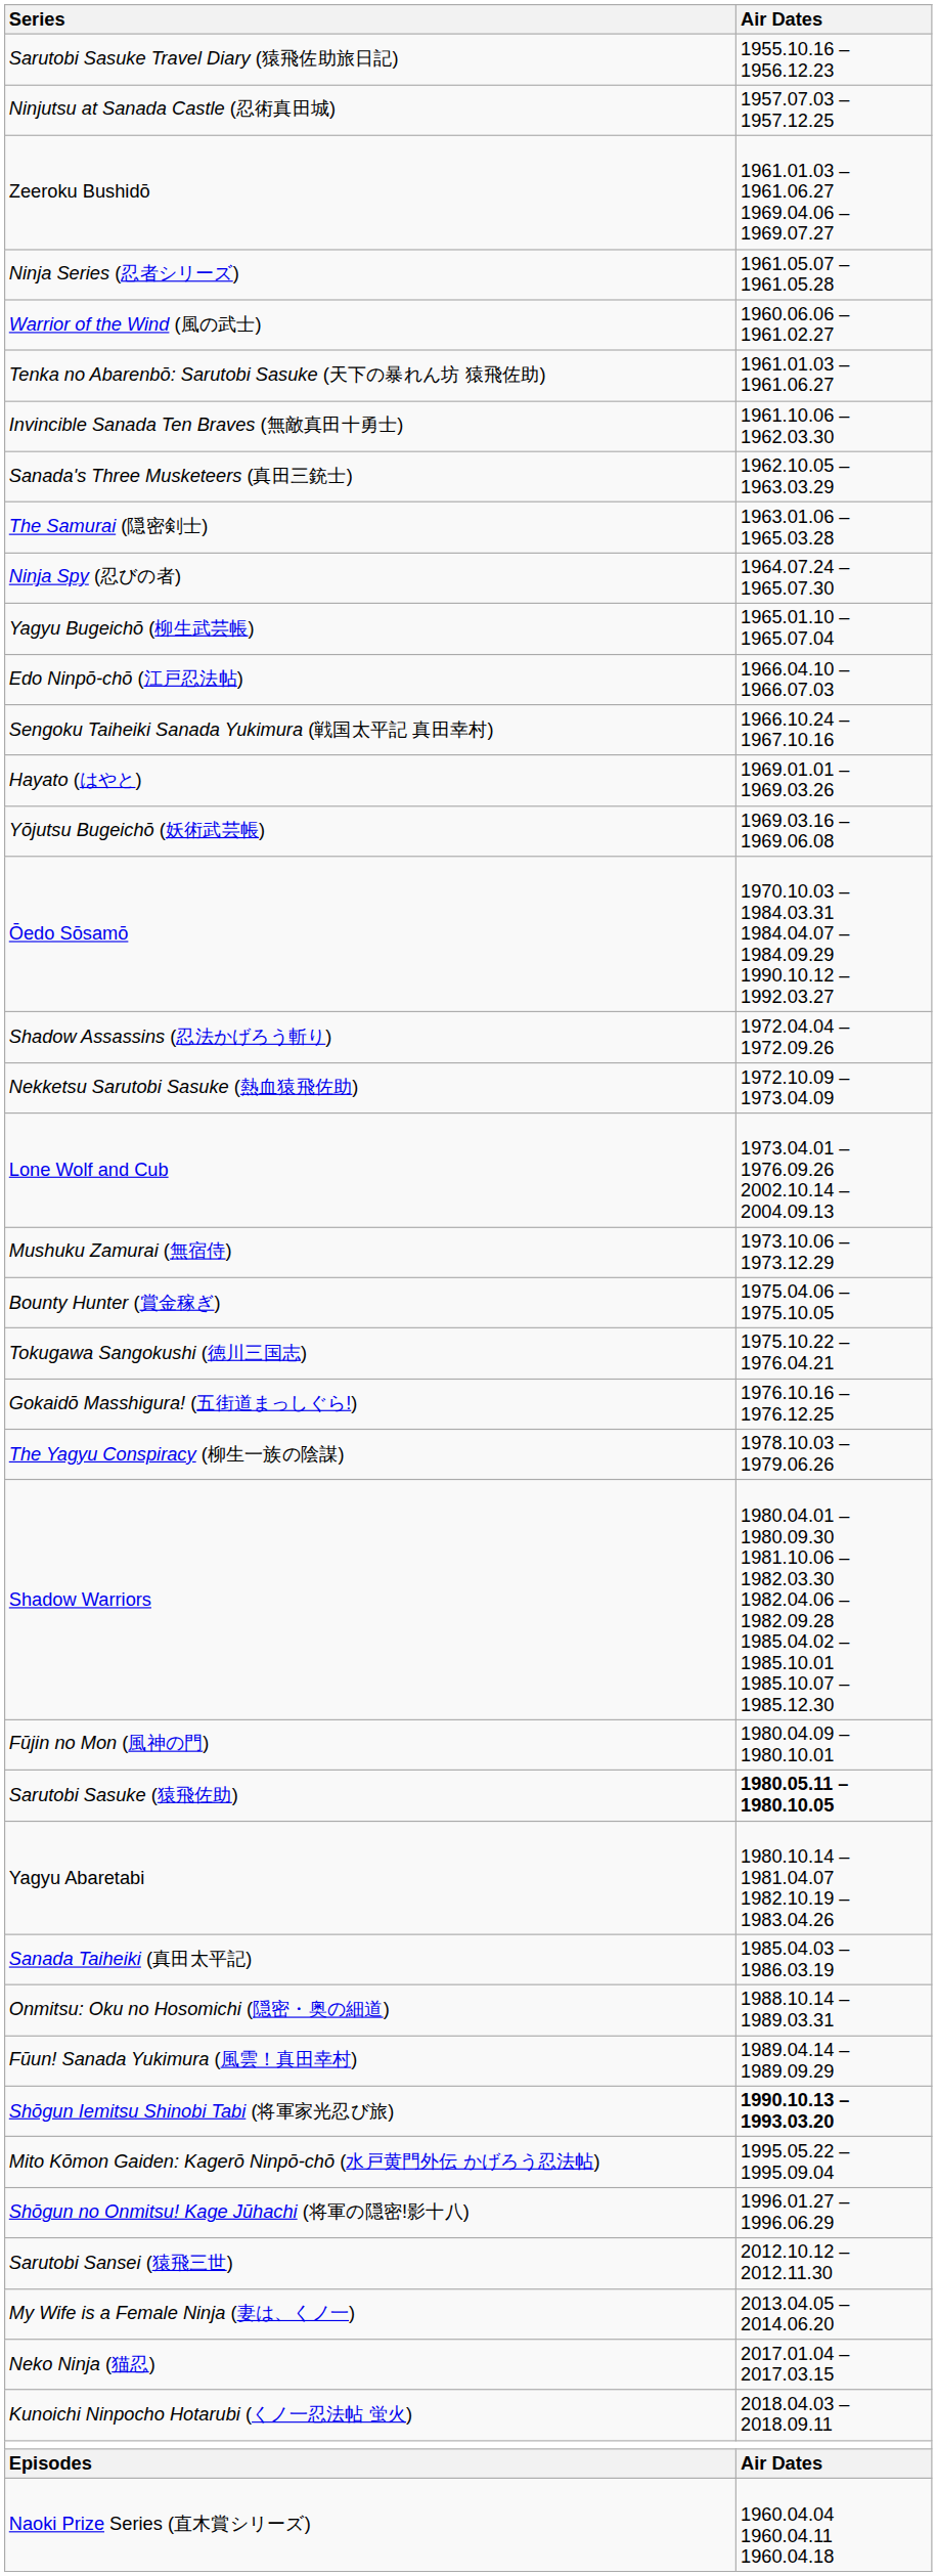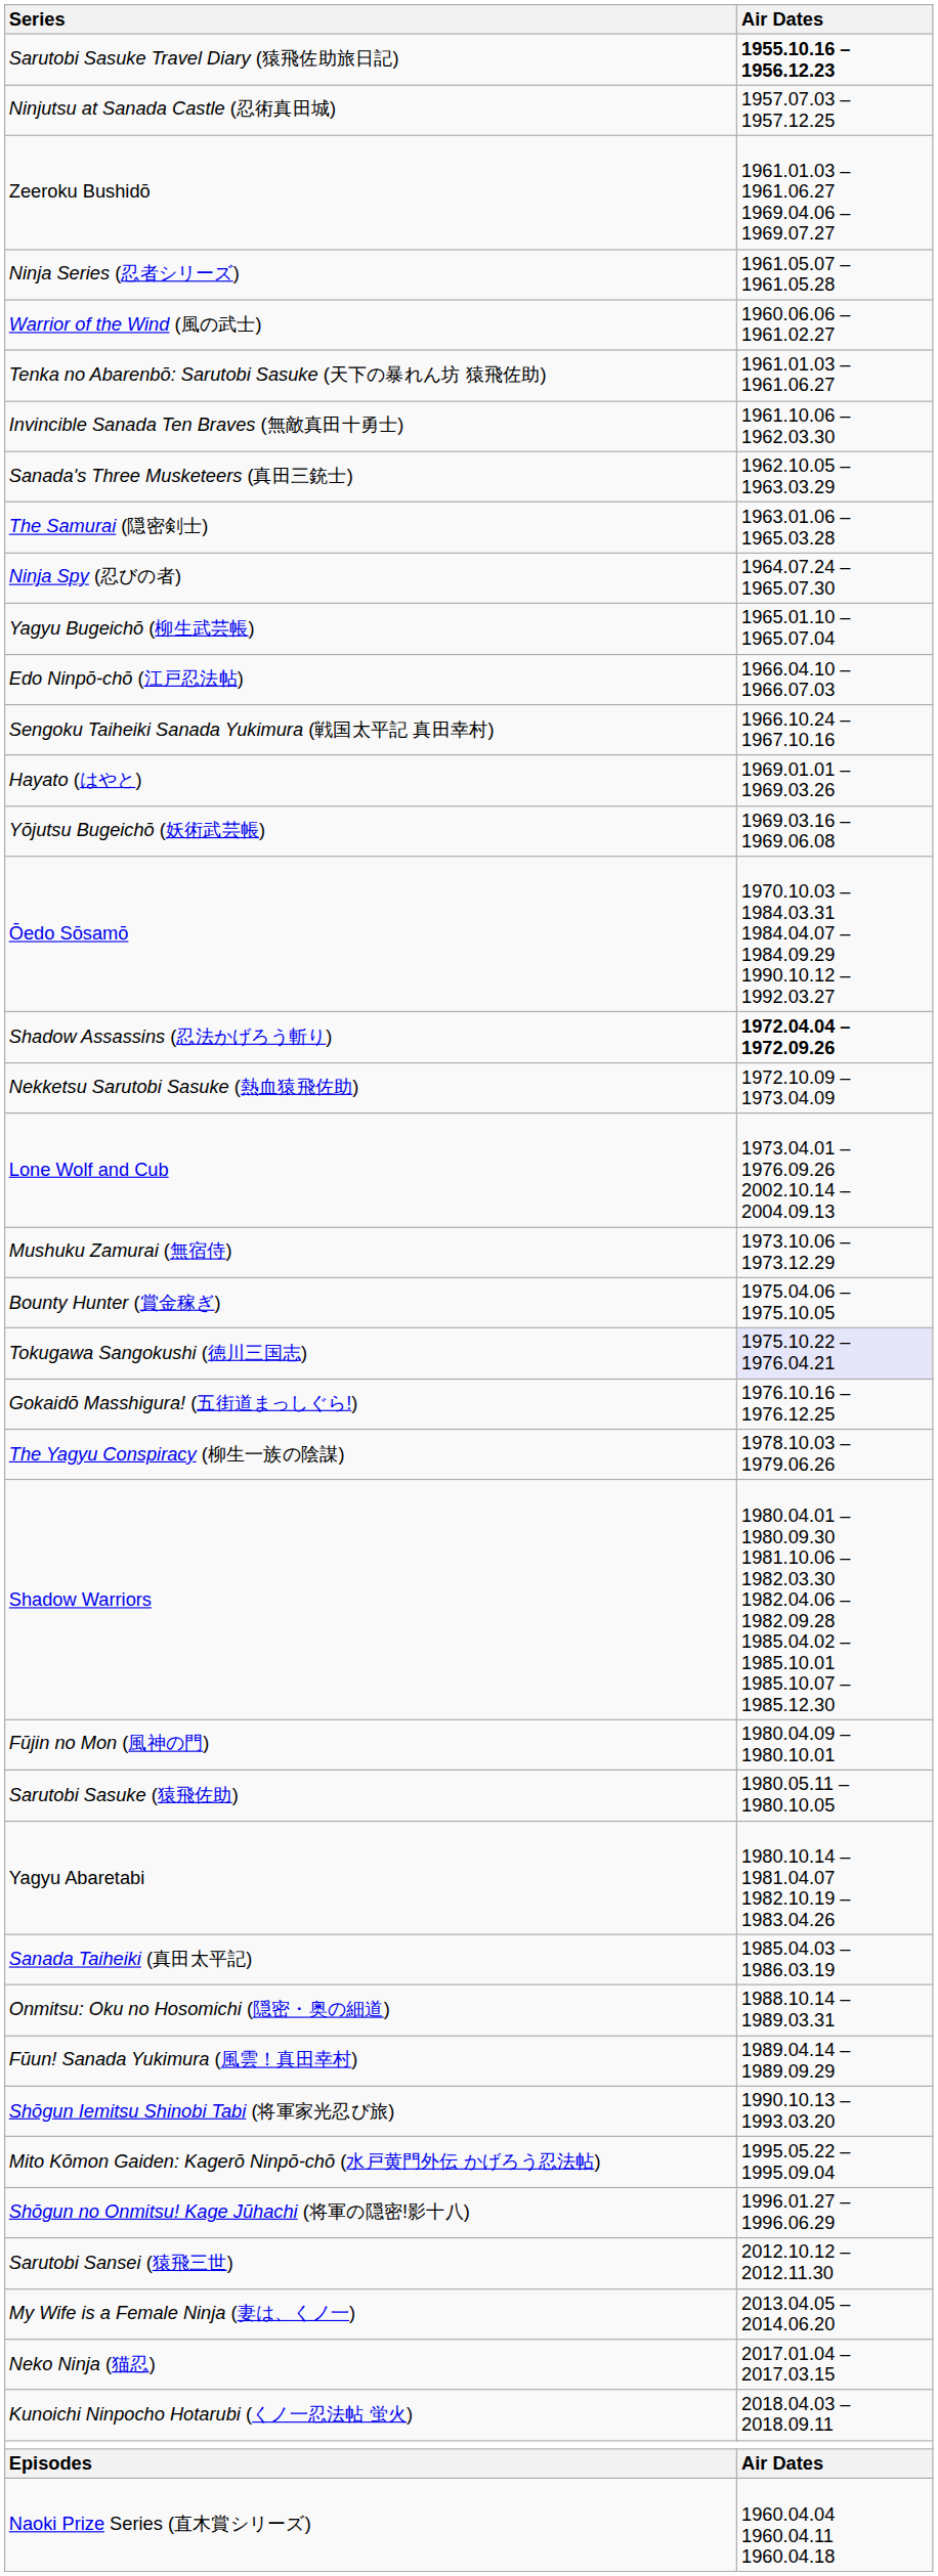Sarutobi Sasuke Travel Diary (猿飛佐助旅日記) | Air Dates: normal -> bold
Shadow Assassins (忍法かげろう斬り) | Air Dates: normal -> bold
Tokugawa Sangokushi (徳川三国志) | Air Dates: no background -> lavender background
Sarutobi Sasuke (猿飛佐助) | Air Dates: bold -> normal
Shōgun Iemitsu Shinobi Tabi (将軍家光忍び旅) | Air Dates: bold -> normal
